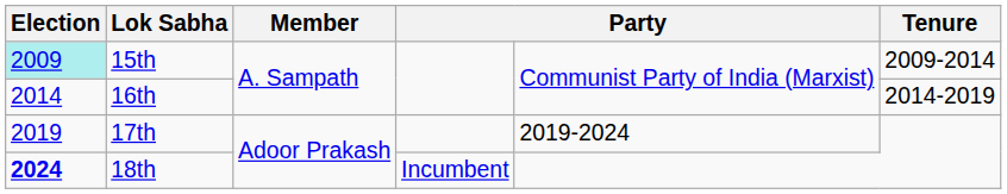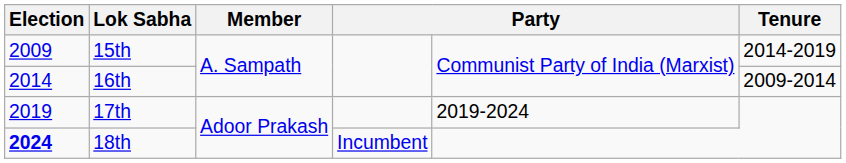15th | Election: paleturquoise background -> no background
15th | Tenure: 2009-2014 -> 2014-2019
16th | Tenure: 2014-2019 -> 2009-2014
